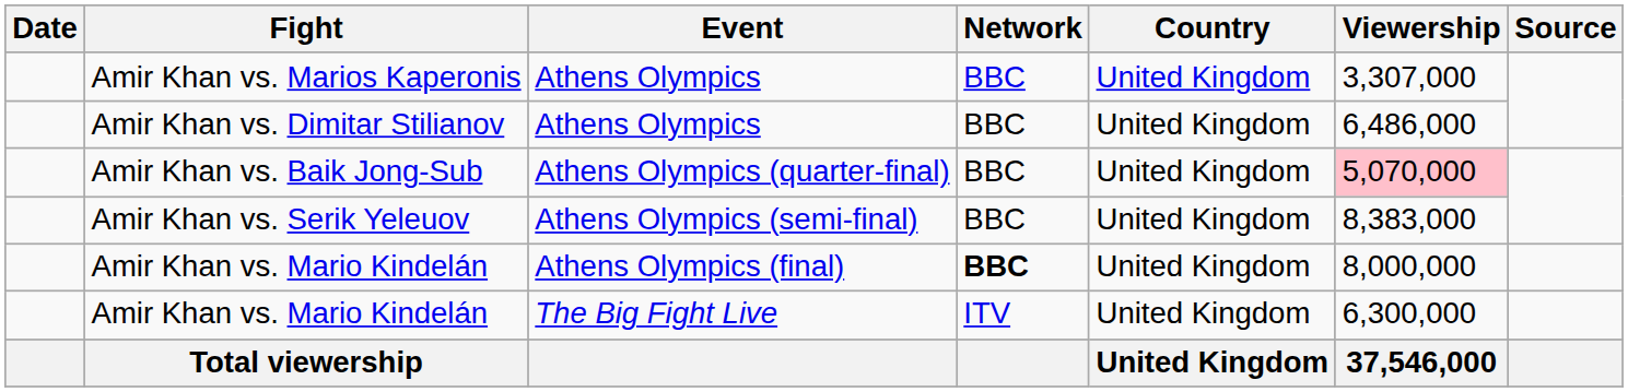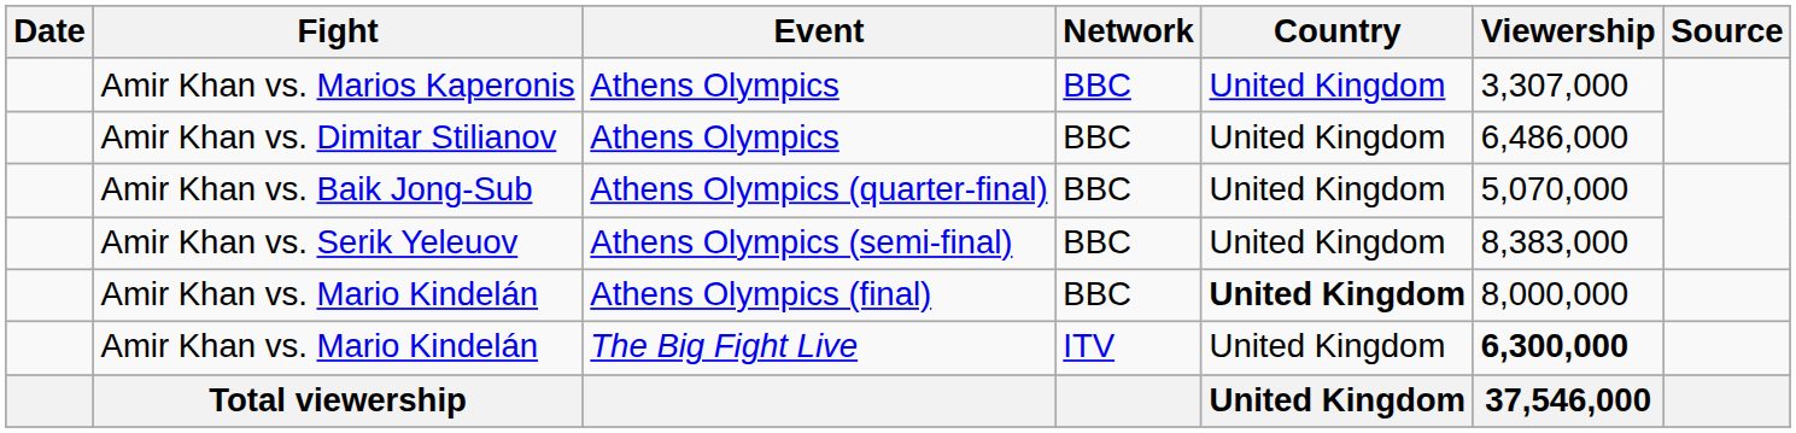Amir Khan vs. Baik Jong-Sub | Viewership: pink background -> no background
Amir Khan vs. Mario Kindelán / Athens Olympics (final) | Network: bold -> normal
Amir Khan vs. Mario Kindelán / Athens Olympics (final) | Country: normal -> bold
Amir Khan vs. Mario Kindelán / The Big Fight Live | Viewership: normal -> bold
